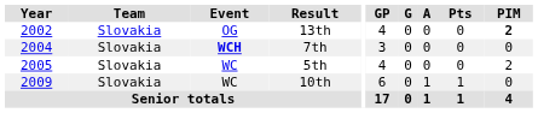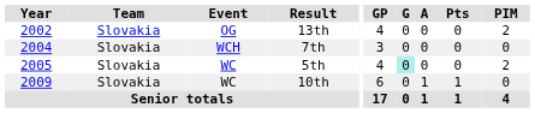13th | PIM: bold -> normal
7th | Event: bold -> normal
5th | G: no background -> paleturquoise background
